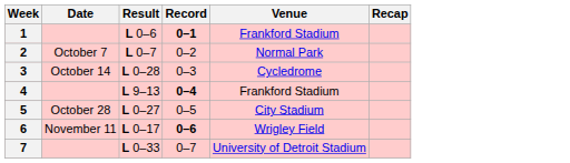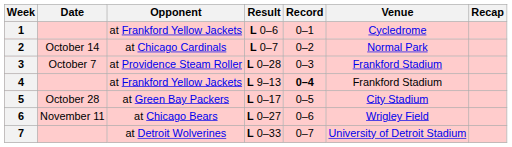+ column: Opponent | at Frankford Yellow Jackets | at Chicago Cardinals | at Providence Steam Roller | at Frankford Yellow Jackets | at Green Bay Packers | at Chicago Bears | at Detroit Wolverines
1 | Record: bold -> normal
1 | Venue: Frankford Stadium -> Cycledrome
2 | Date: October 7 -> October 14
3 | Date: October 14 -> October 7
3 | Venue: Cycledrome -> Frankford Stadium
5 | Result: L 0–27 -> L 0–17
6 | Result: L 0–17 -> L 0–27
6 | Record: bold -> normal
